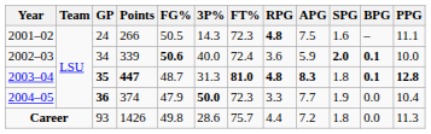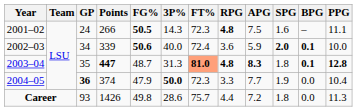2001–02 | FG%: normal -> bold
2003–04 | GP: bold -> normal
2003–04 | FT%: no background -> lightsalmon background
